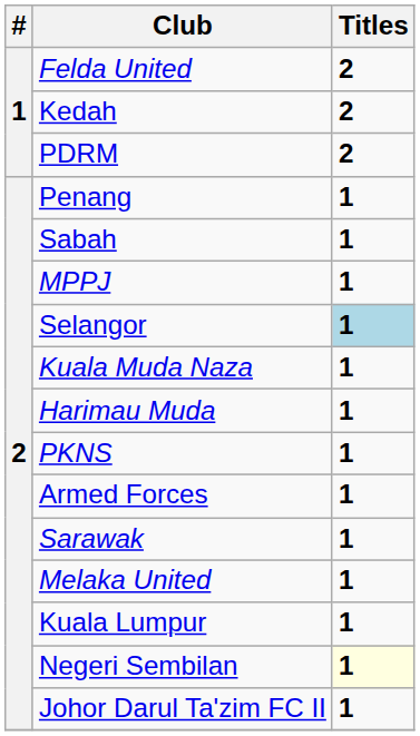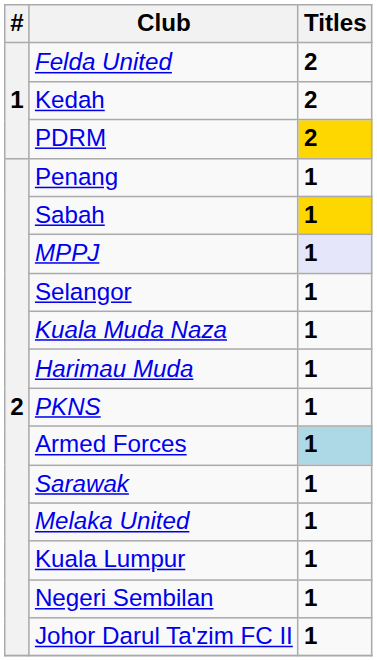PDRM | Titles: no background -> gold background
Sabah | Titles: no background -> gold background
MPPJ | Titles: no background -> lavender background
Selangor | Titles: lightblue background -> no background
Armed Forces | Titles: no background -> lightblue background
Negeri Sembilan | Titles: lightyellow background -> no background
